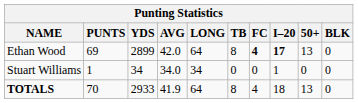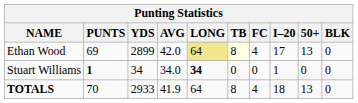Ethan Wood | LONG: no background -> khaki background
Ethan Wood | TB: no background -> lightyellow background
Ethan Wood | FC: bold -> normal
Ethan Wood | I–20: bold -> normal
Stuart Williams | PUNTS: normal -> bold
Stuart Williams | LONG: normal -> bold
